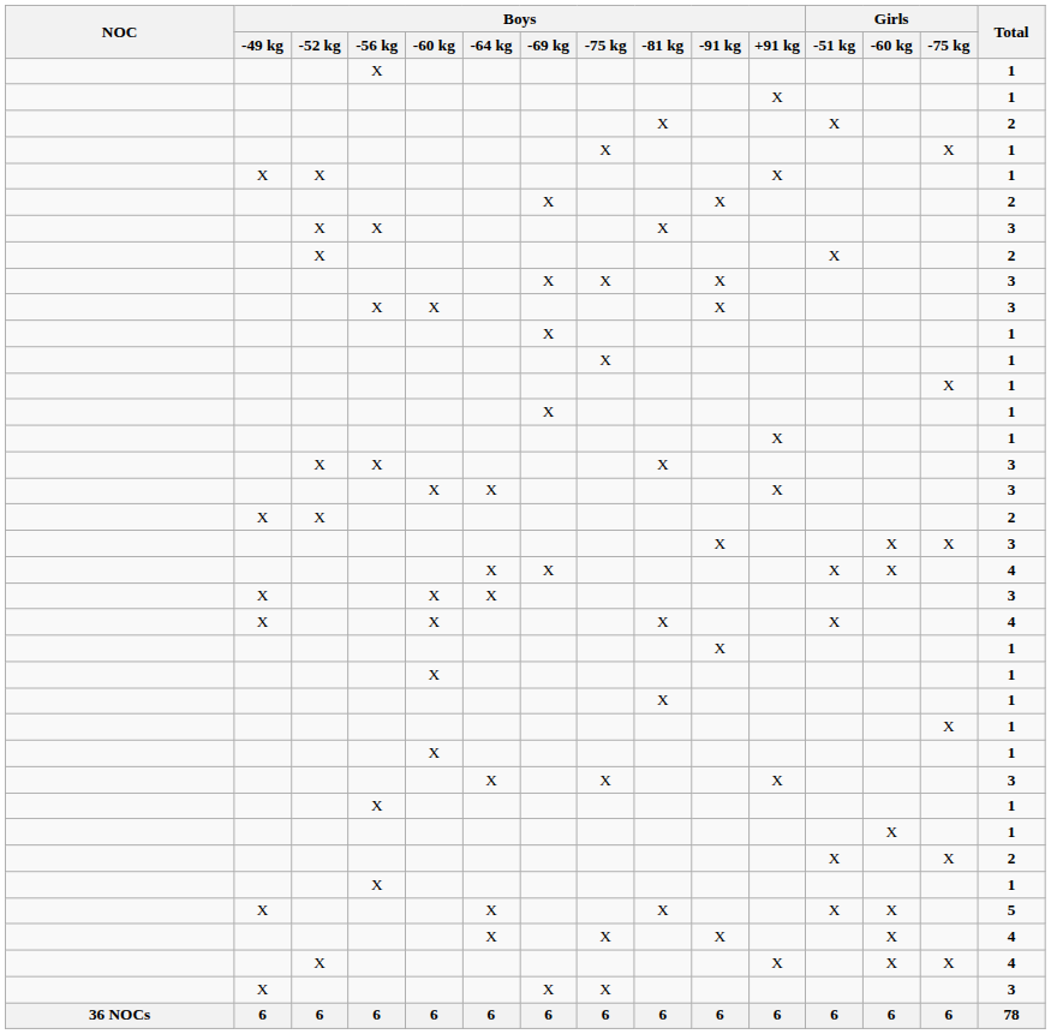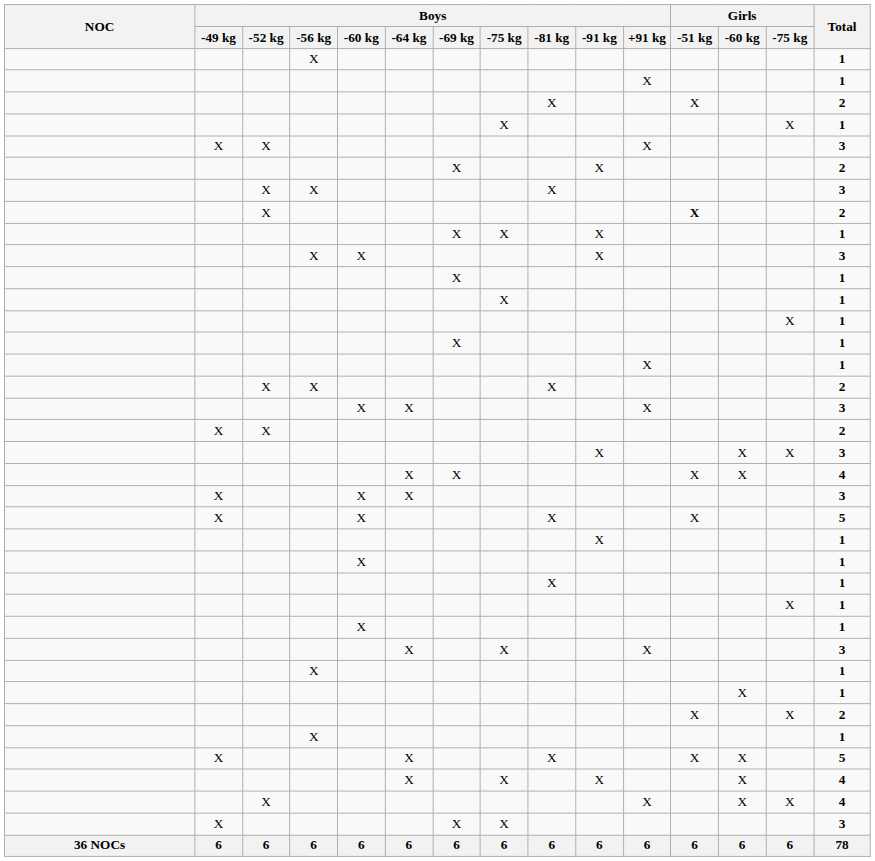row 7 | Total: 1 -> 3
row 10 | Girls / -51 kg: normal -> bold
row 11 | Total: 3 -> 1
row 18 | Total: 3 -> 2
row 24 | Total: 4 -> 5
